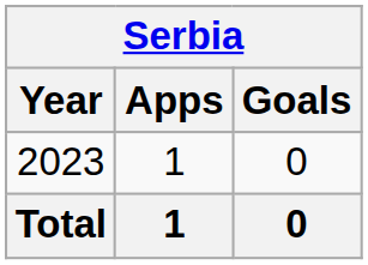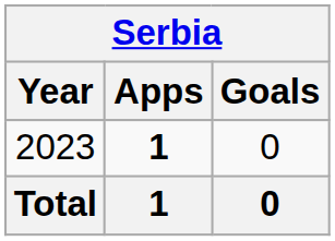2023 | Apps: normal -> bold
